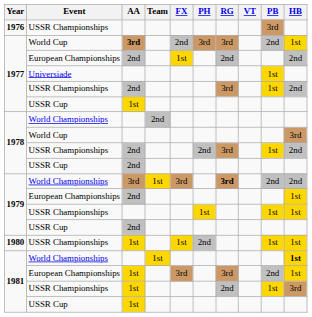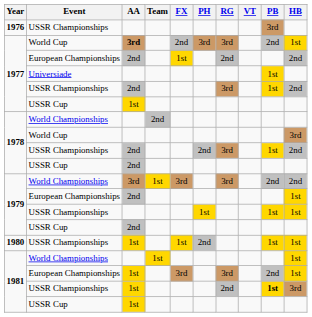1979 / World Championships | RG: bold -> normal
1981 / World Championships | HB: bold -> normal
1981 / USSR Championships | PB: normal -> bold
